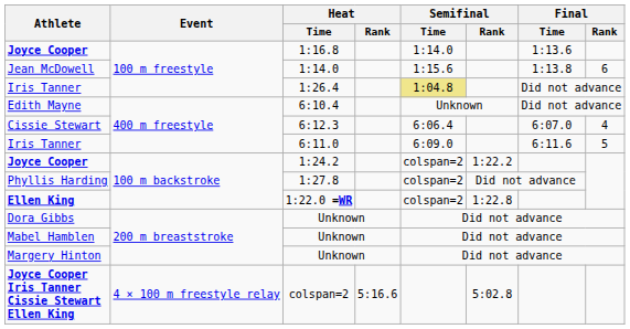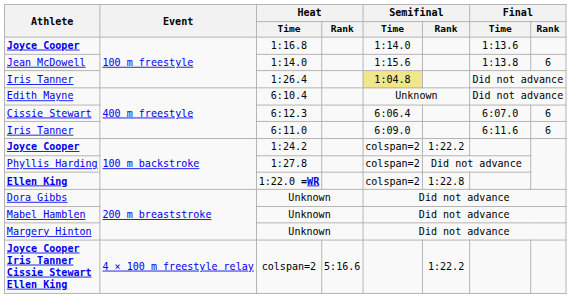Cissie Stewart | Final / Rank: 4 -> 6
Iris Tanner / 6:11.0 | Final / Rank: 5 -> 6
Joyce Cooper Iris Tanner Cissie Stewart Ellen King | Semifinal / Rank: 5:02.8 -> 1:22.2
